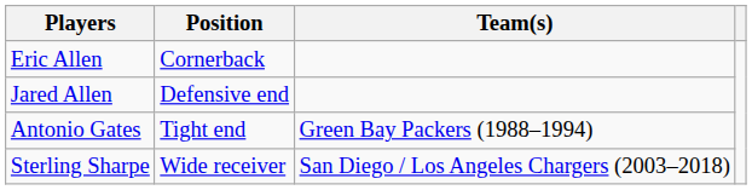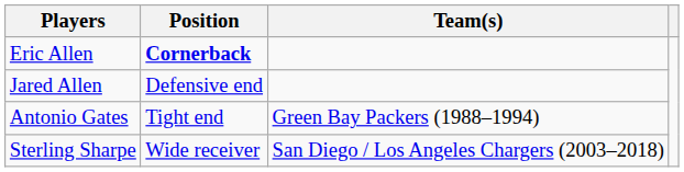Eric Allen | Position: normal -> bold
